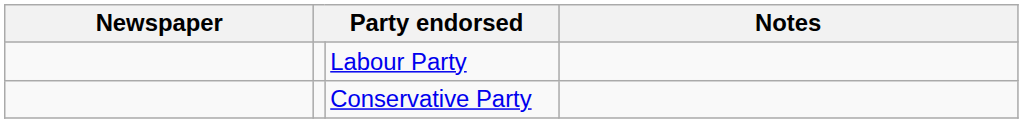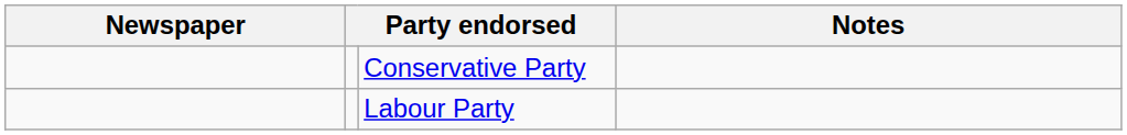rows swapped: Conservative Party <-> Labour Party
